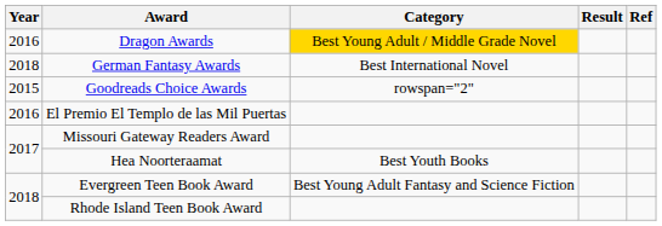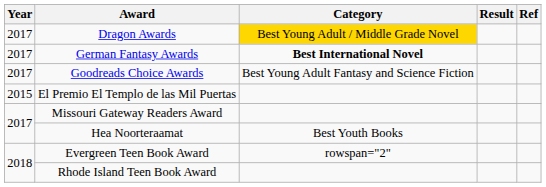Dragon Awards | Year: 2016 -> 2017
German Fantasy Awards | Year: 2018 -> 2017
German Fantasy Awards | Category: normal -> bold
Goodreads Choice Awards | Year: 2015 -> 2017
Goodreads Choice Awards | Category: rowspan="2" -> Best Young Adult Fantasy and Science Fiction
El Premio El Templo de las Mil Puertas | Year: 2016 -> 2015
Evergreen Teen Book Award | Category: Best Young Adult Fantasy and Science Fiction -> rowspan="2"
